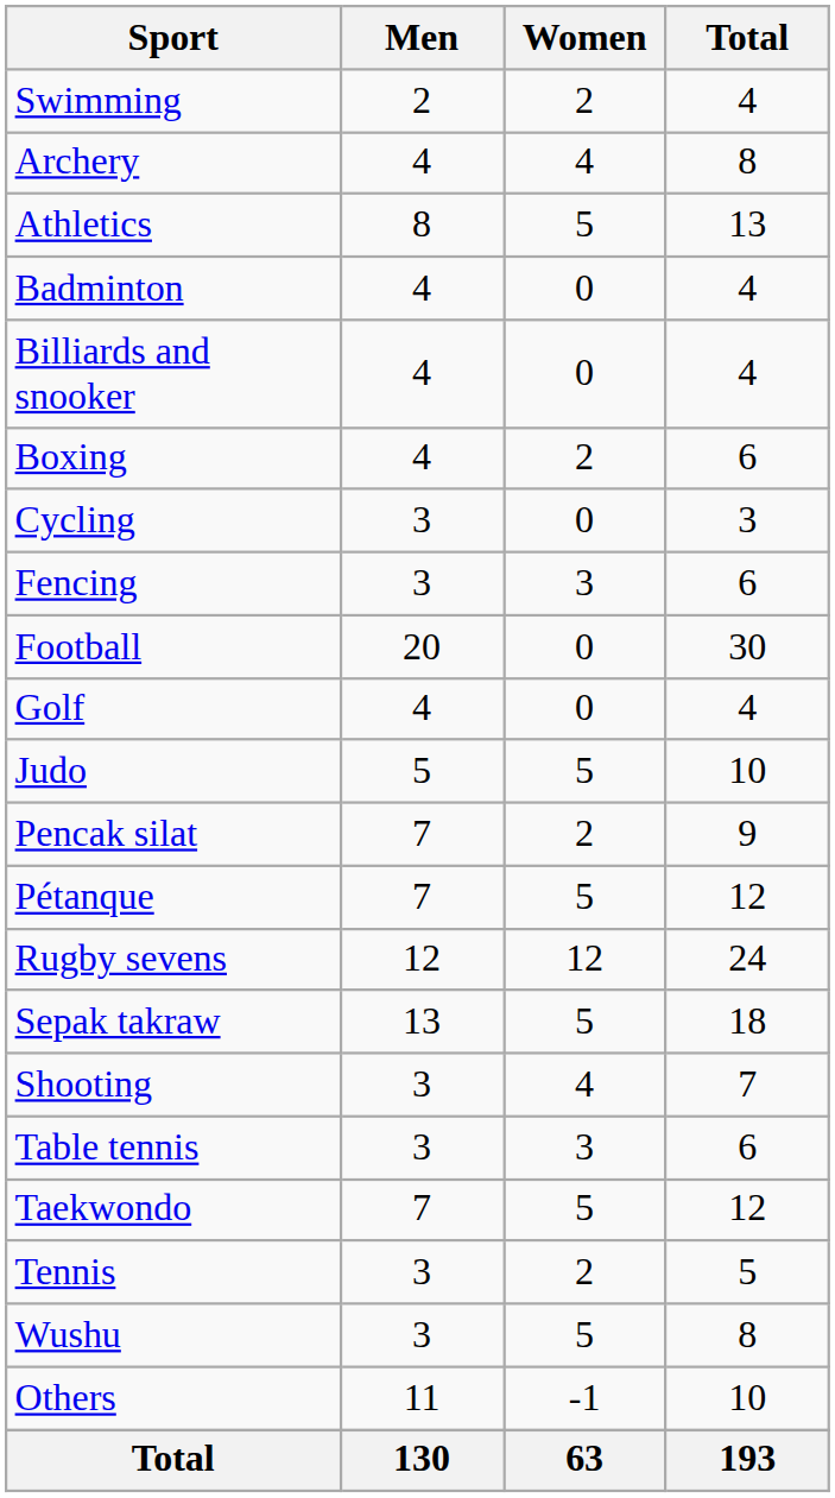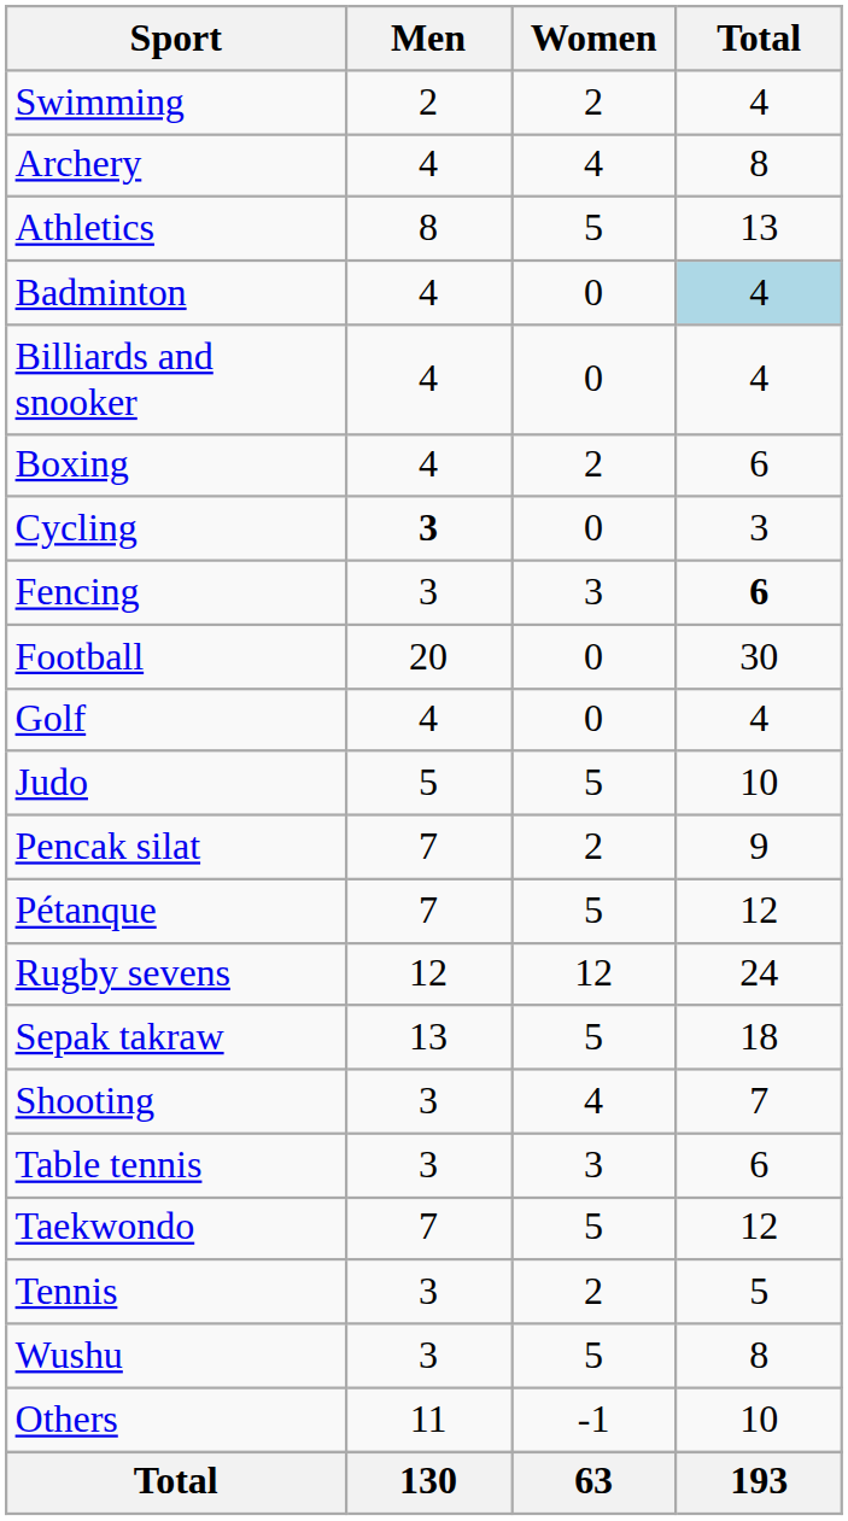Badminton | Total: no background -> lightblue background
Cycling | Men: normal -> bold
Fencing | Total: normal -> bold
